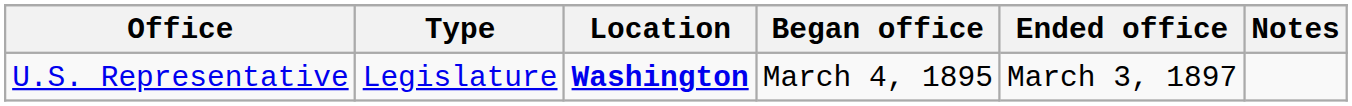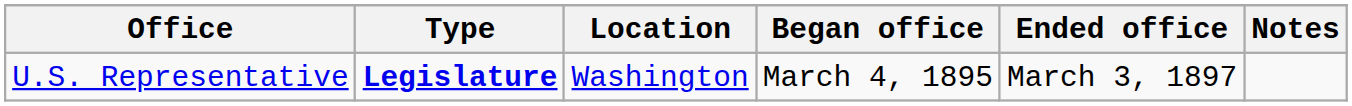U.S. Representative | Type: normal -> bold
U.S. Representative | Location: bold -> normal
